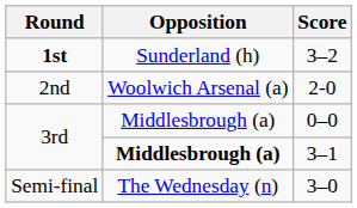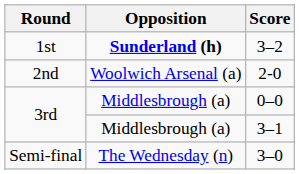3–2 | Round: bold -> normal
3–2 | Opposition: normal -> bold
3–1 | Opposition: bold -> normal
